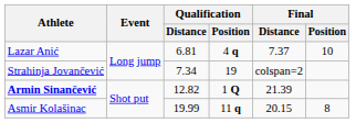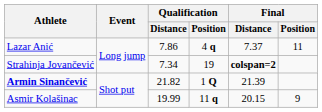Lazar Anić | Qualification / Distance: 6.81 -> 7.86
Lazar Anić | Final / Position: 10 -> 11
Strahinja Jovančević | Final / Distance: normal -> bold
Armin Sinančević | Qualification / Distance: 12.82 -> 21.82
Asmir Kolašinac | Final / Position: 8 -> 9
